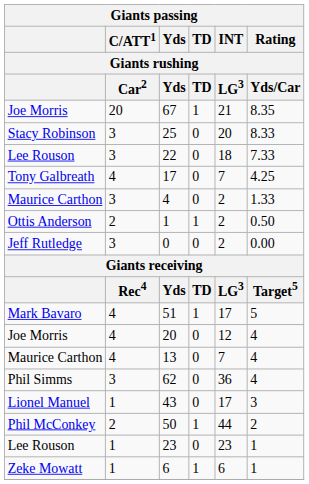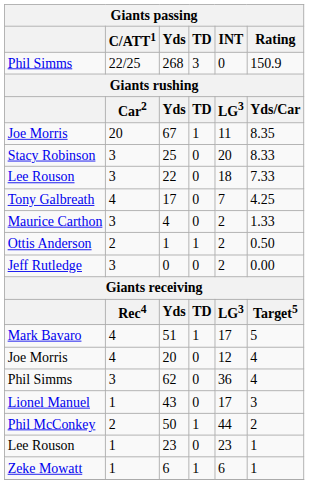+ row: Phil Simms | 22/25 | 268 | 3 | 0 | 150.9
67 | INT: 21 -> 11
- row: Maurice Carthon | 4 | 13 | 0 | 7 | 4
